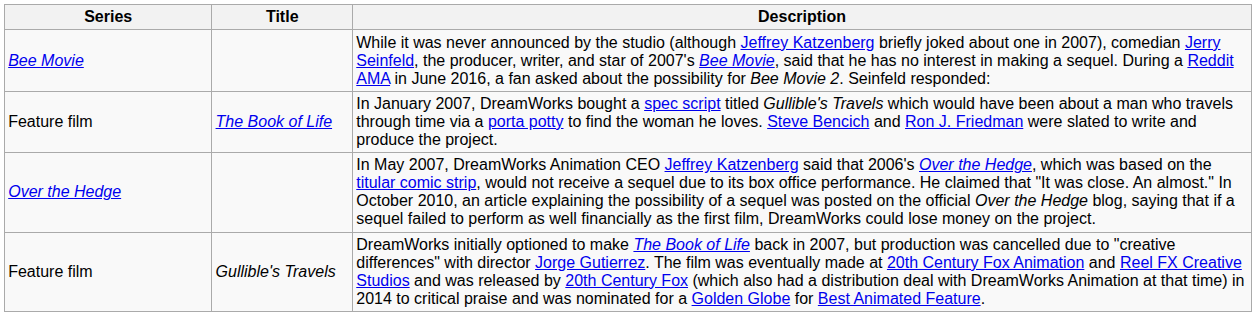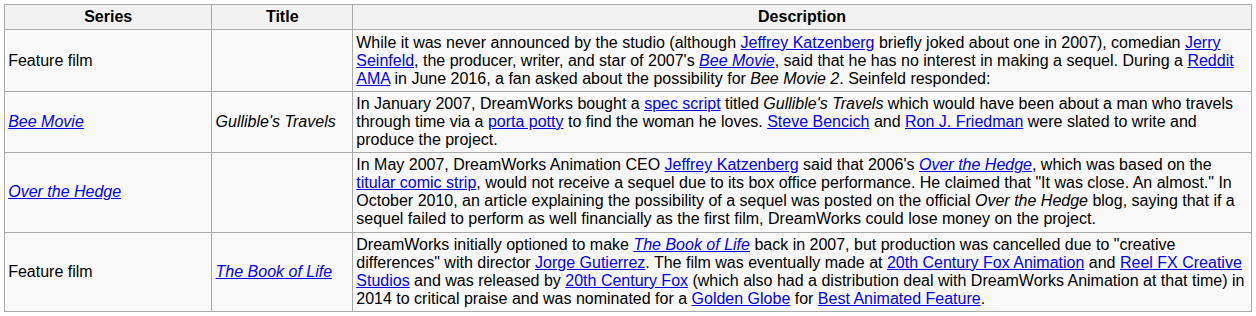row 2 | Series: Bee Movie -> Feature film
row 3 | Series: Feature film -> Bee Movie
row 3 | Title: The Book of Life -> Gullible's Travels
row 5 | Title: Gullible's Travels -> The Book of Life
